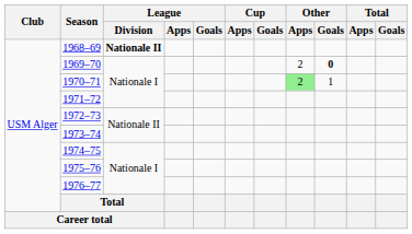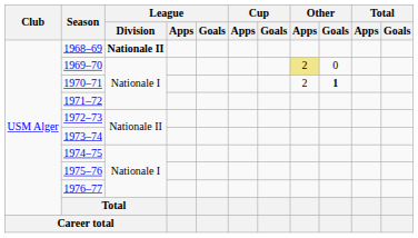1969–70 | Other / Apps: no background -> khaki background
1969–70 | Other / Goals: bold -> normal
1970–71 | Other / Apps: lightgreen background -> no background
1970–71 | Other / Goals: normal -> bold
